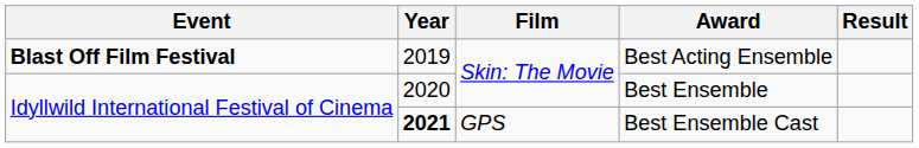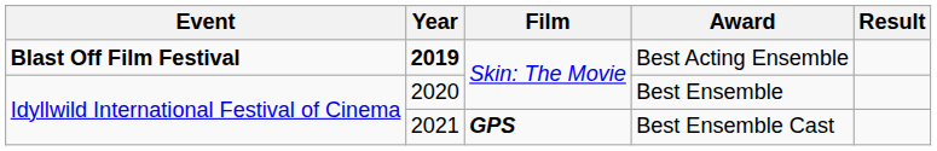Best Acting Ensemble | Year: normal -> bold
Best Ensemble Cast | Year: bold -> normal
Best Ensemble Cast | Film: normal -> bold
